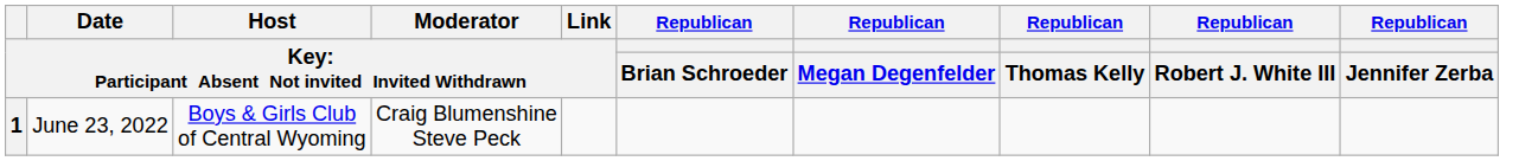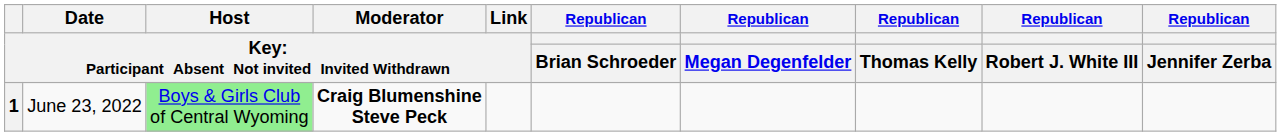1 | column 3: no background -> lightgreen background
1 | column 4: normal -> bold
